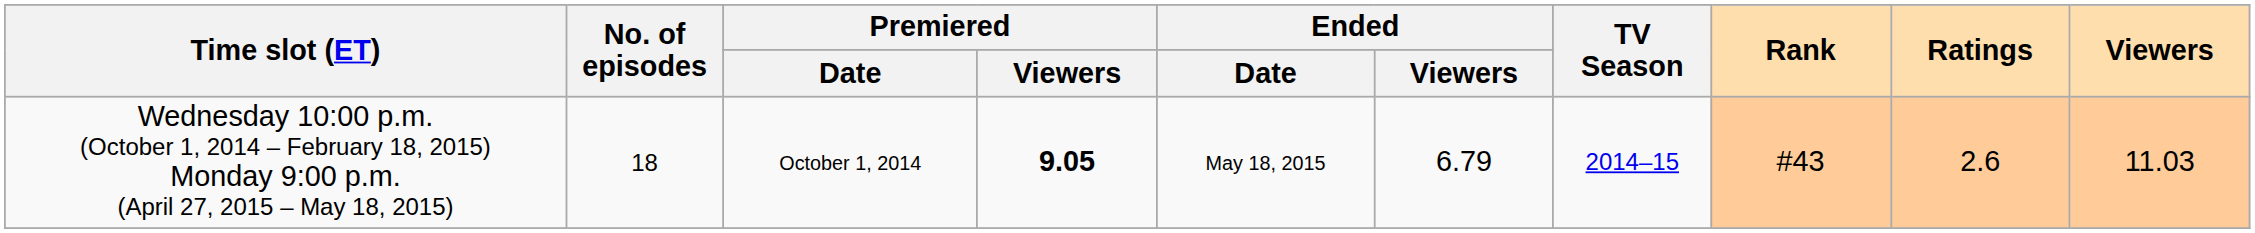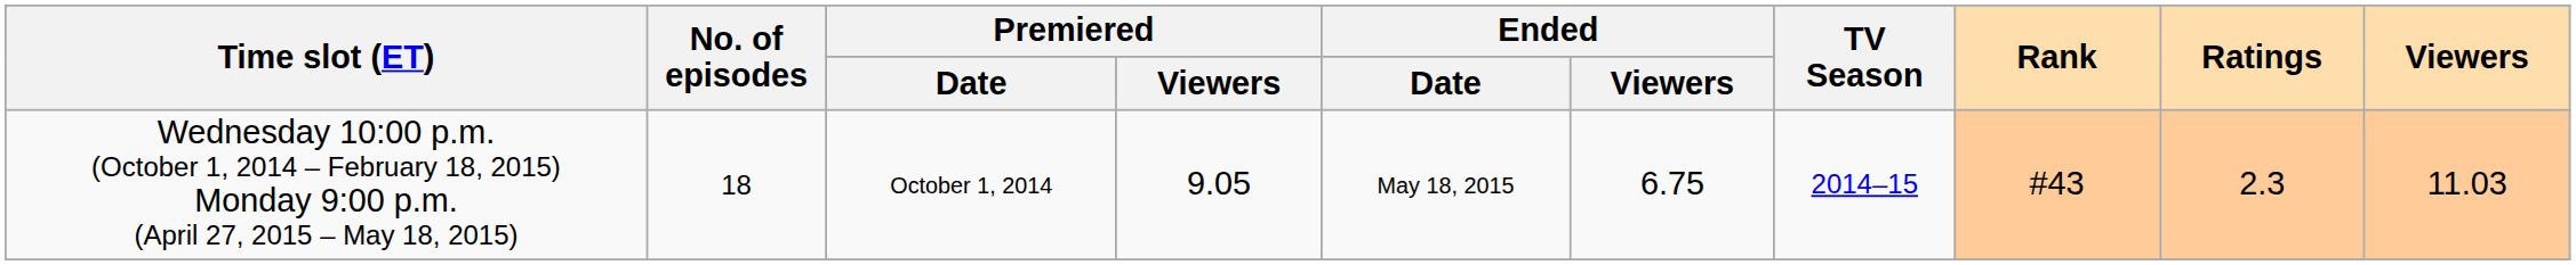row 3 | Premiered / Viewers: bold -> normal
row 3 | Ended / Viewers: 6.79 -> 6.75
row 3 | Ratings: 2.6 -> 2.3
